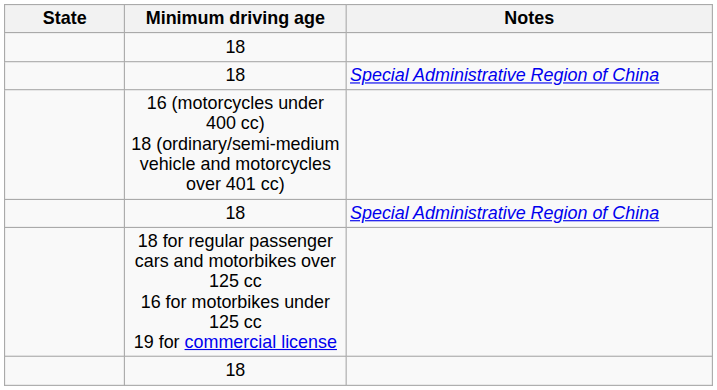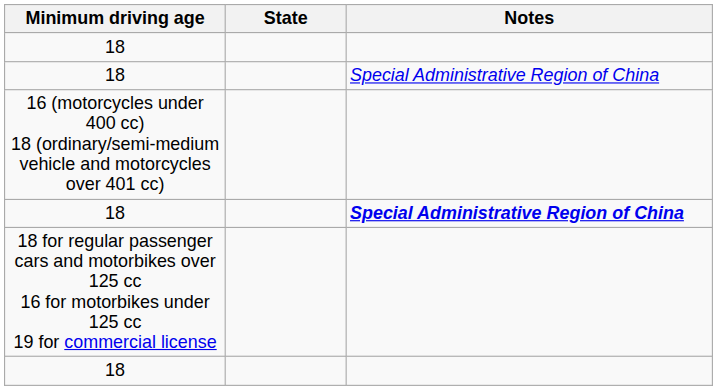columns swapped: State <-> Minimum driving age
row 5 | Notes: normal -> bold
